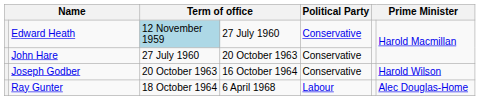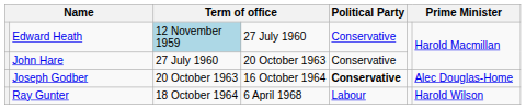Joseph Godber | Political Party: normal -> bold
Joseph Godber | column 7: Harold Wilson -> Alec Douglas-Home
Ray Gunter | column 7: Alec Douglas-Home -> Harold Wilson
